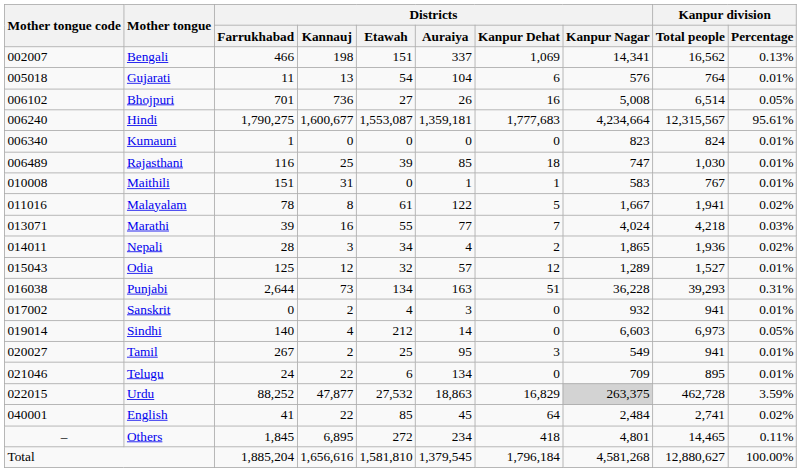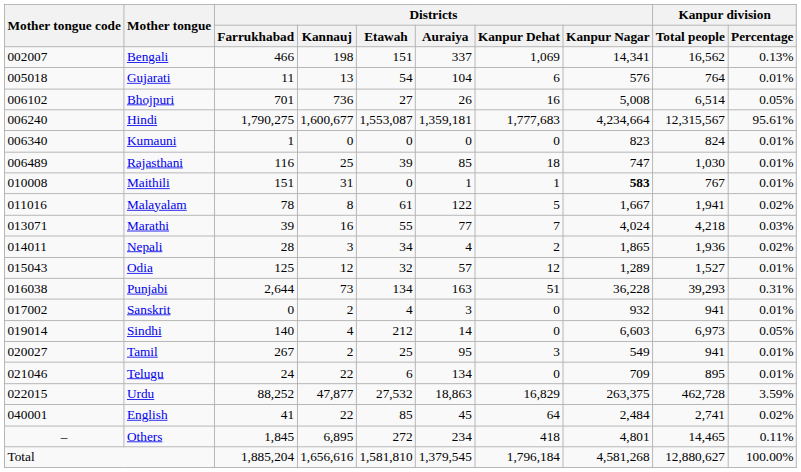Maithili | Districts / Kanpur Nagar: normal -> bold
Urdu | Districts / Kanpur Nagar: lightgrey background -> no background
